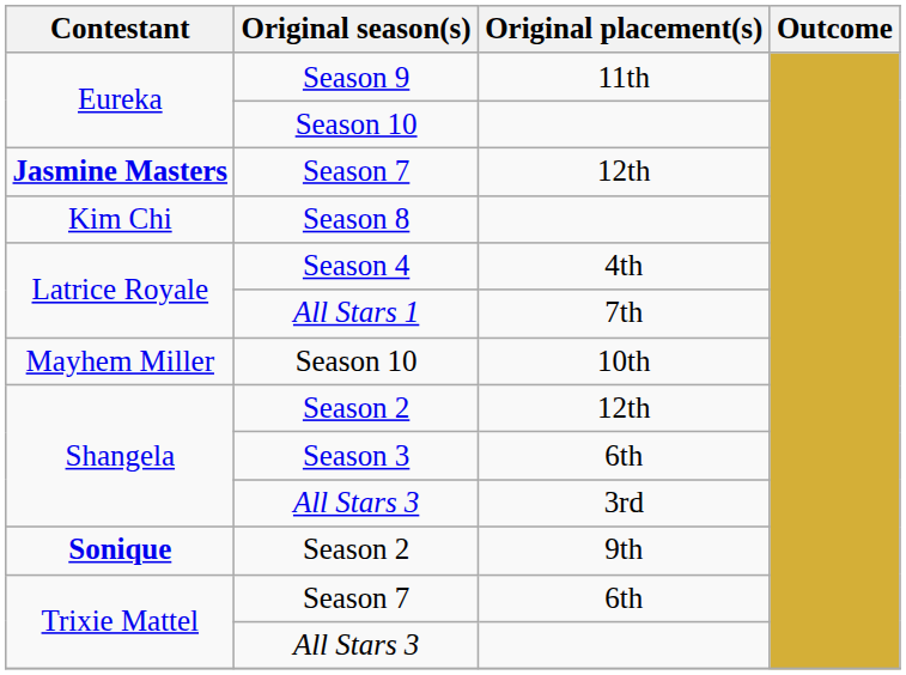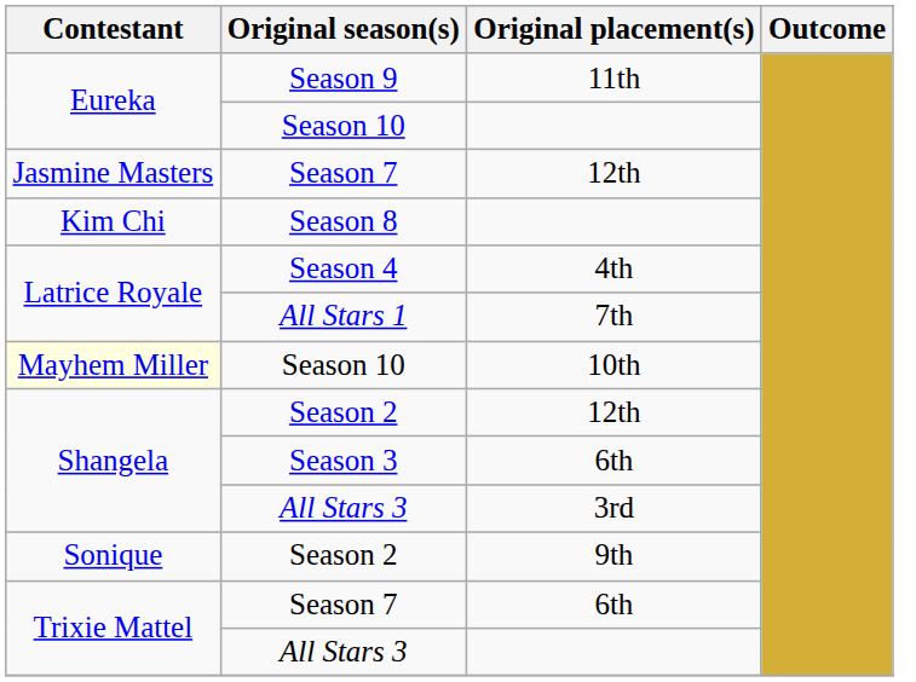Season 7 / 12th | Contestant: bold -> normal
Season 10 / 10th | Contestant: no background -> lightyellow background
Season 2 / 9th | Contestant: bold -> normal
